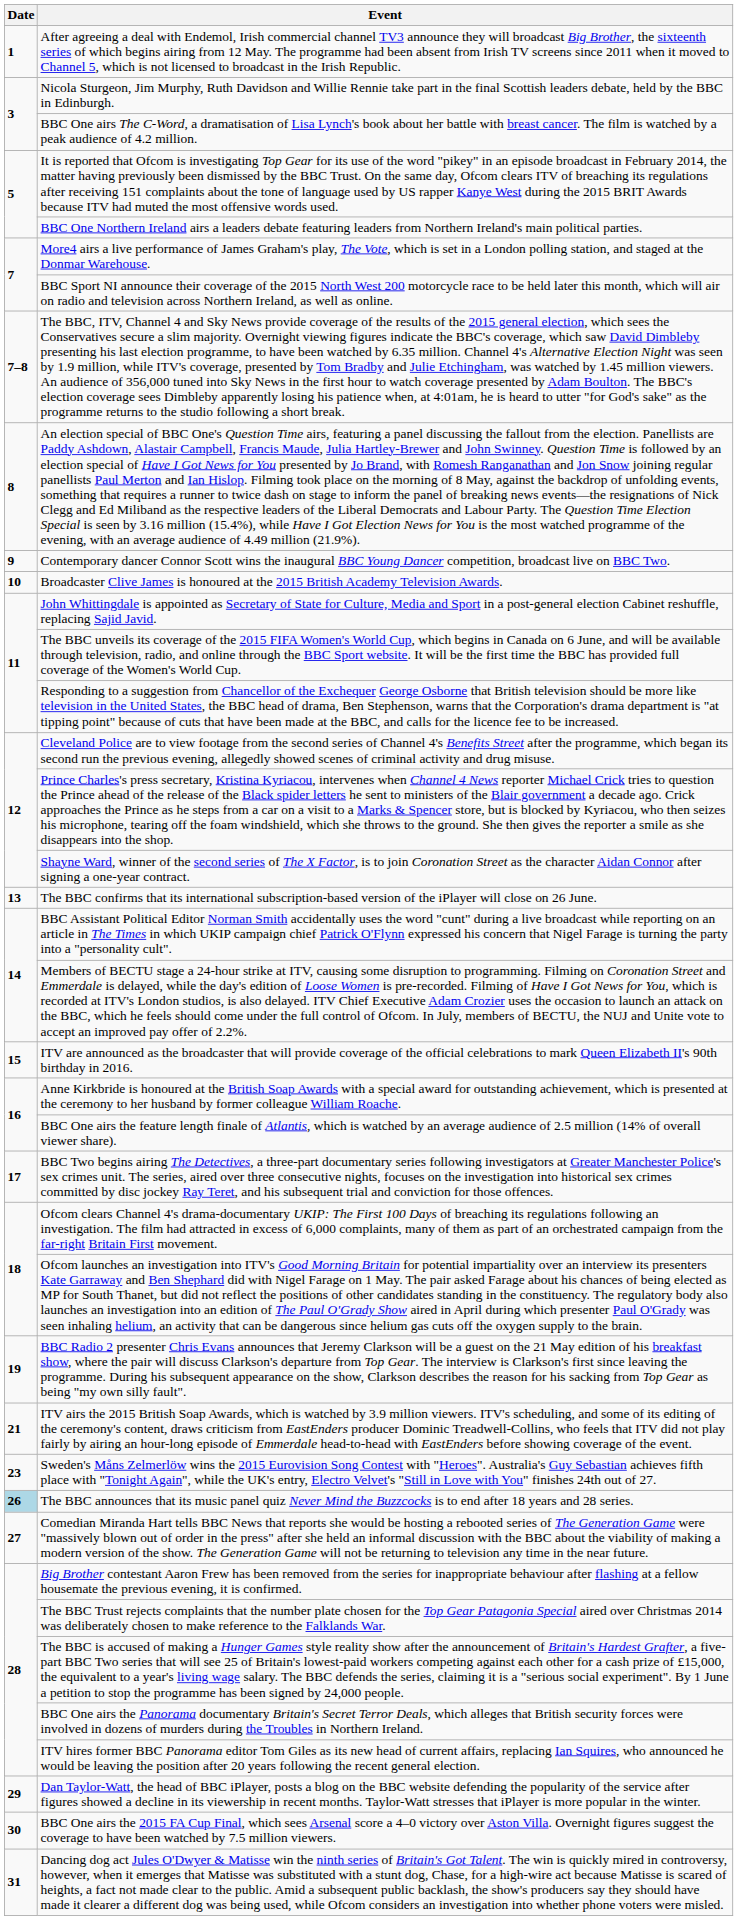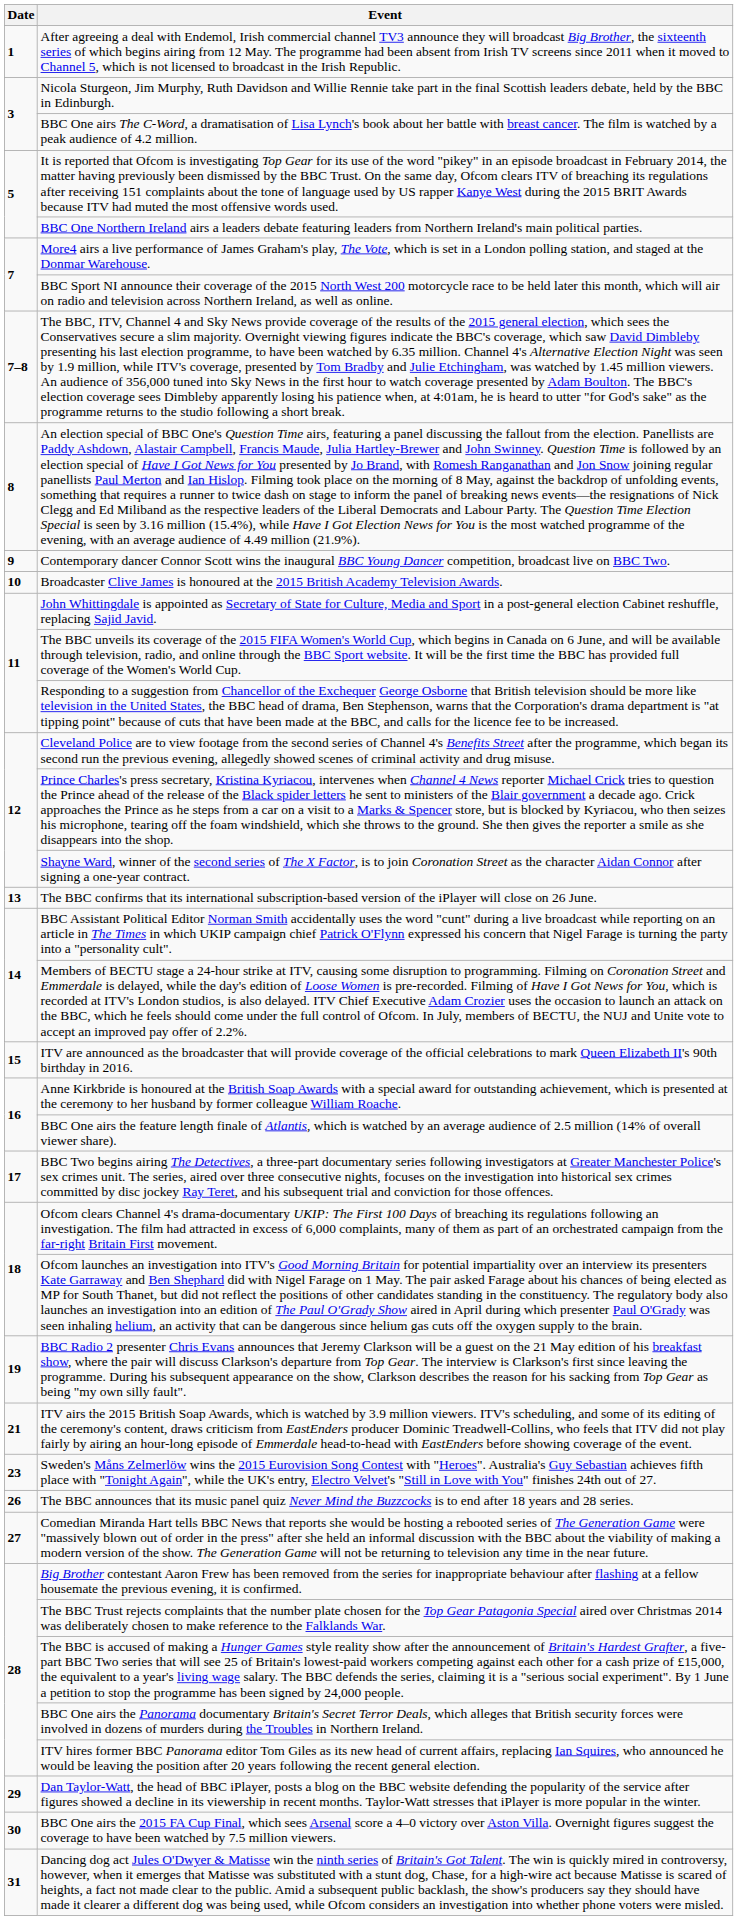row 31 | Date: lightblue background -> no background
